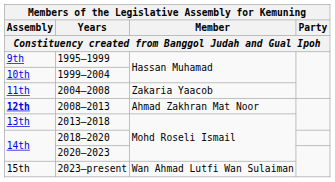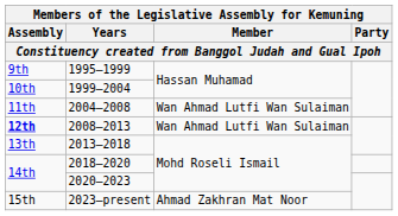2004–2008 | Member: Zakaria Yaacob -> Wan Ahmad Lutfi Wan Sulaiman
2008–2013 | Member: Ahmad Zakhran Mat Noor -> Wan Ahmad Lutfi Wan Sulaiman
2023–present | Member: Wan Ahmad Lutfi Wan Sulaiman -> Ahmad Zakhran Mat Noor
